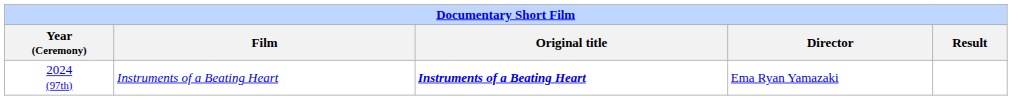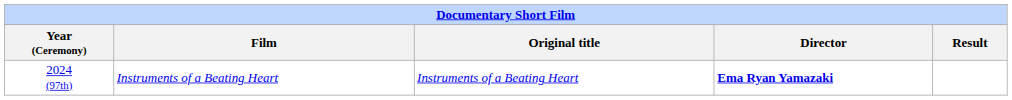2024 (97th) | Original title: bold -> normal
2024 (97th) | Director: normal -> bold
